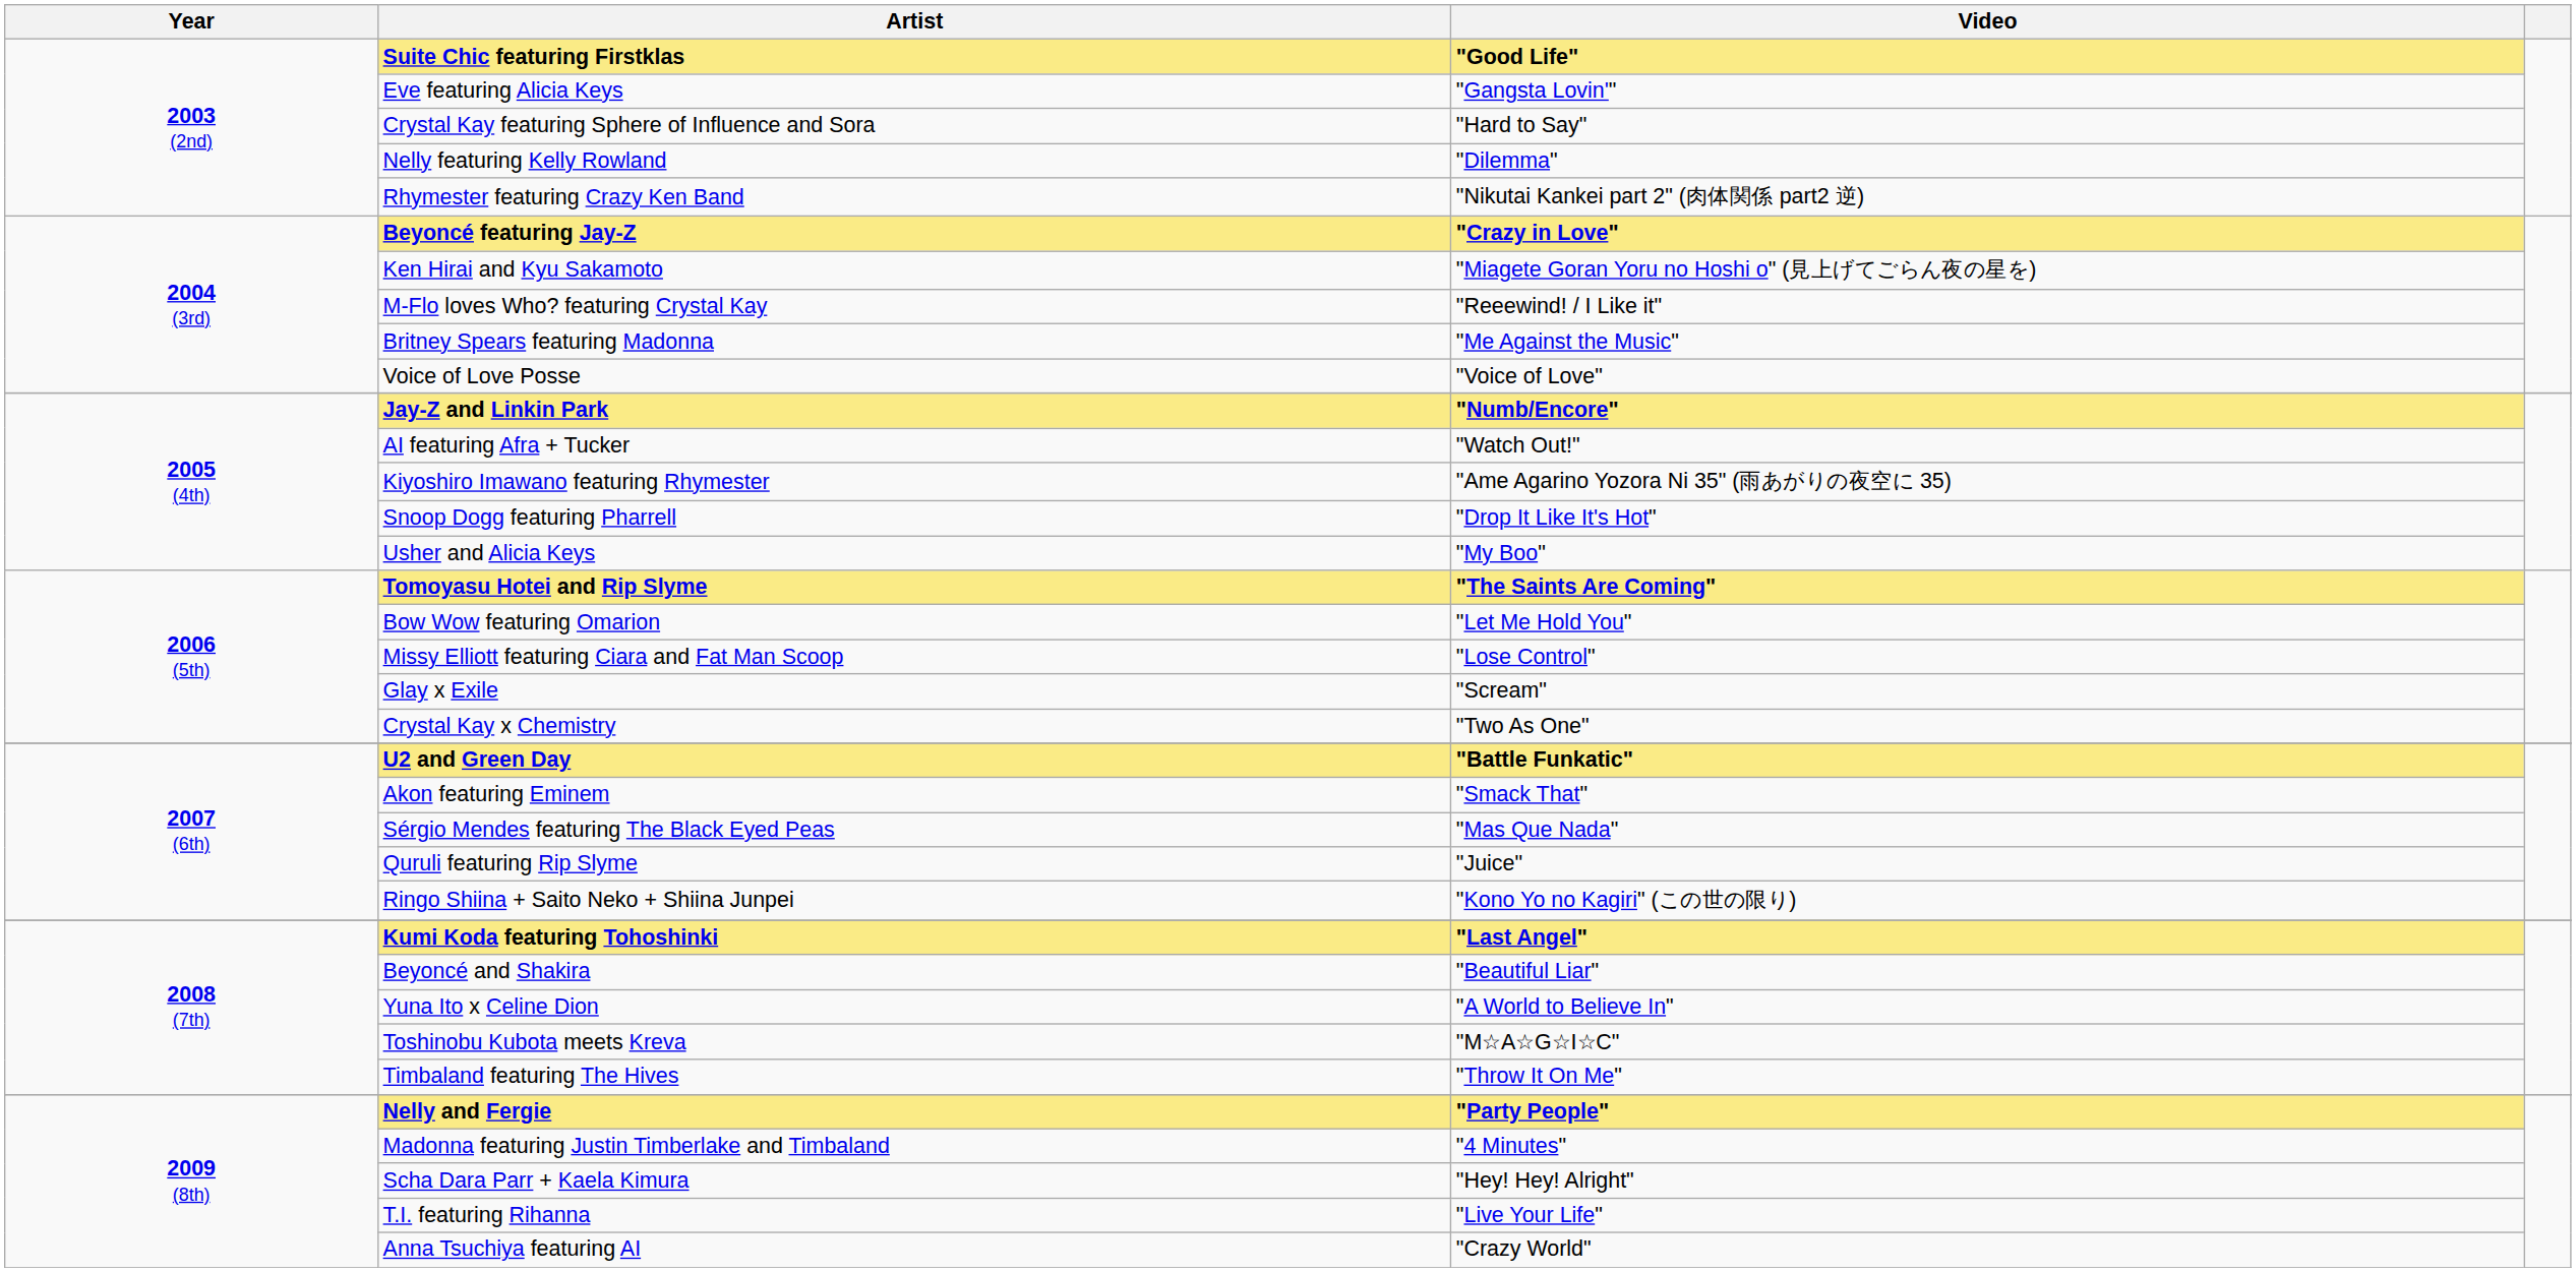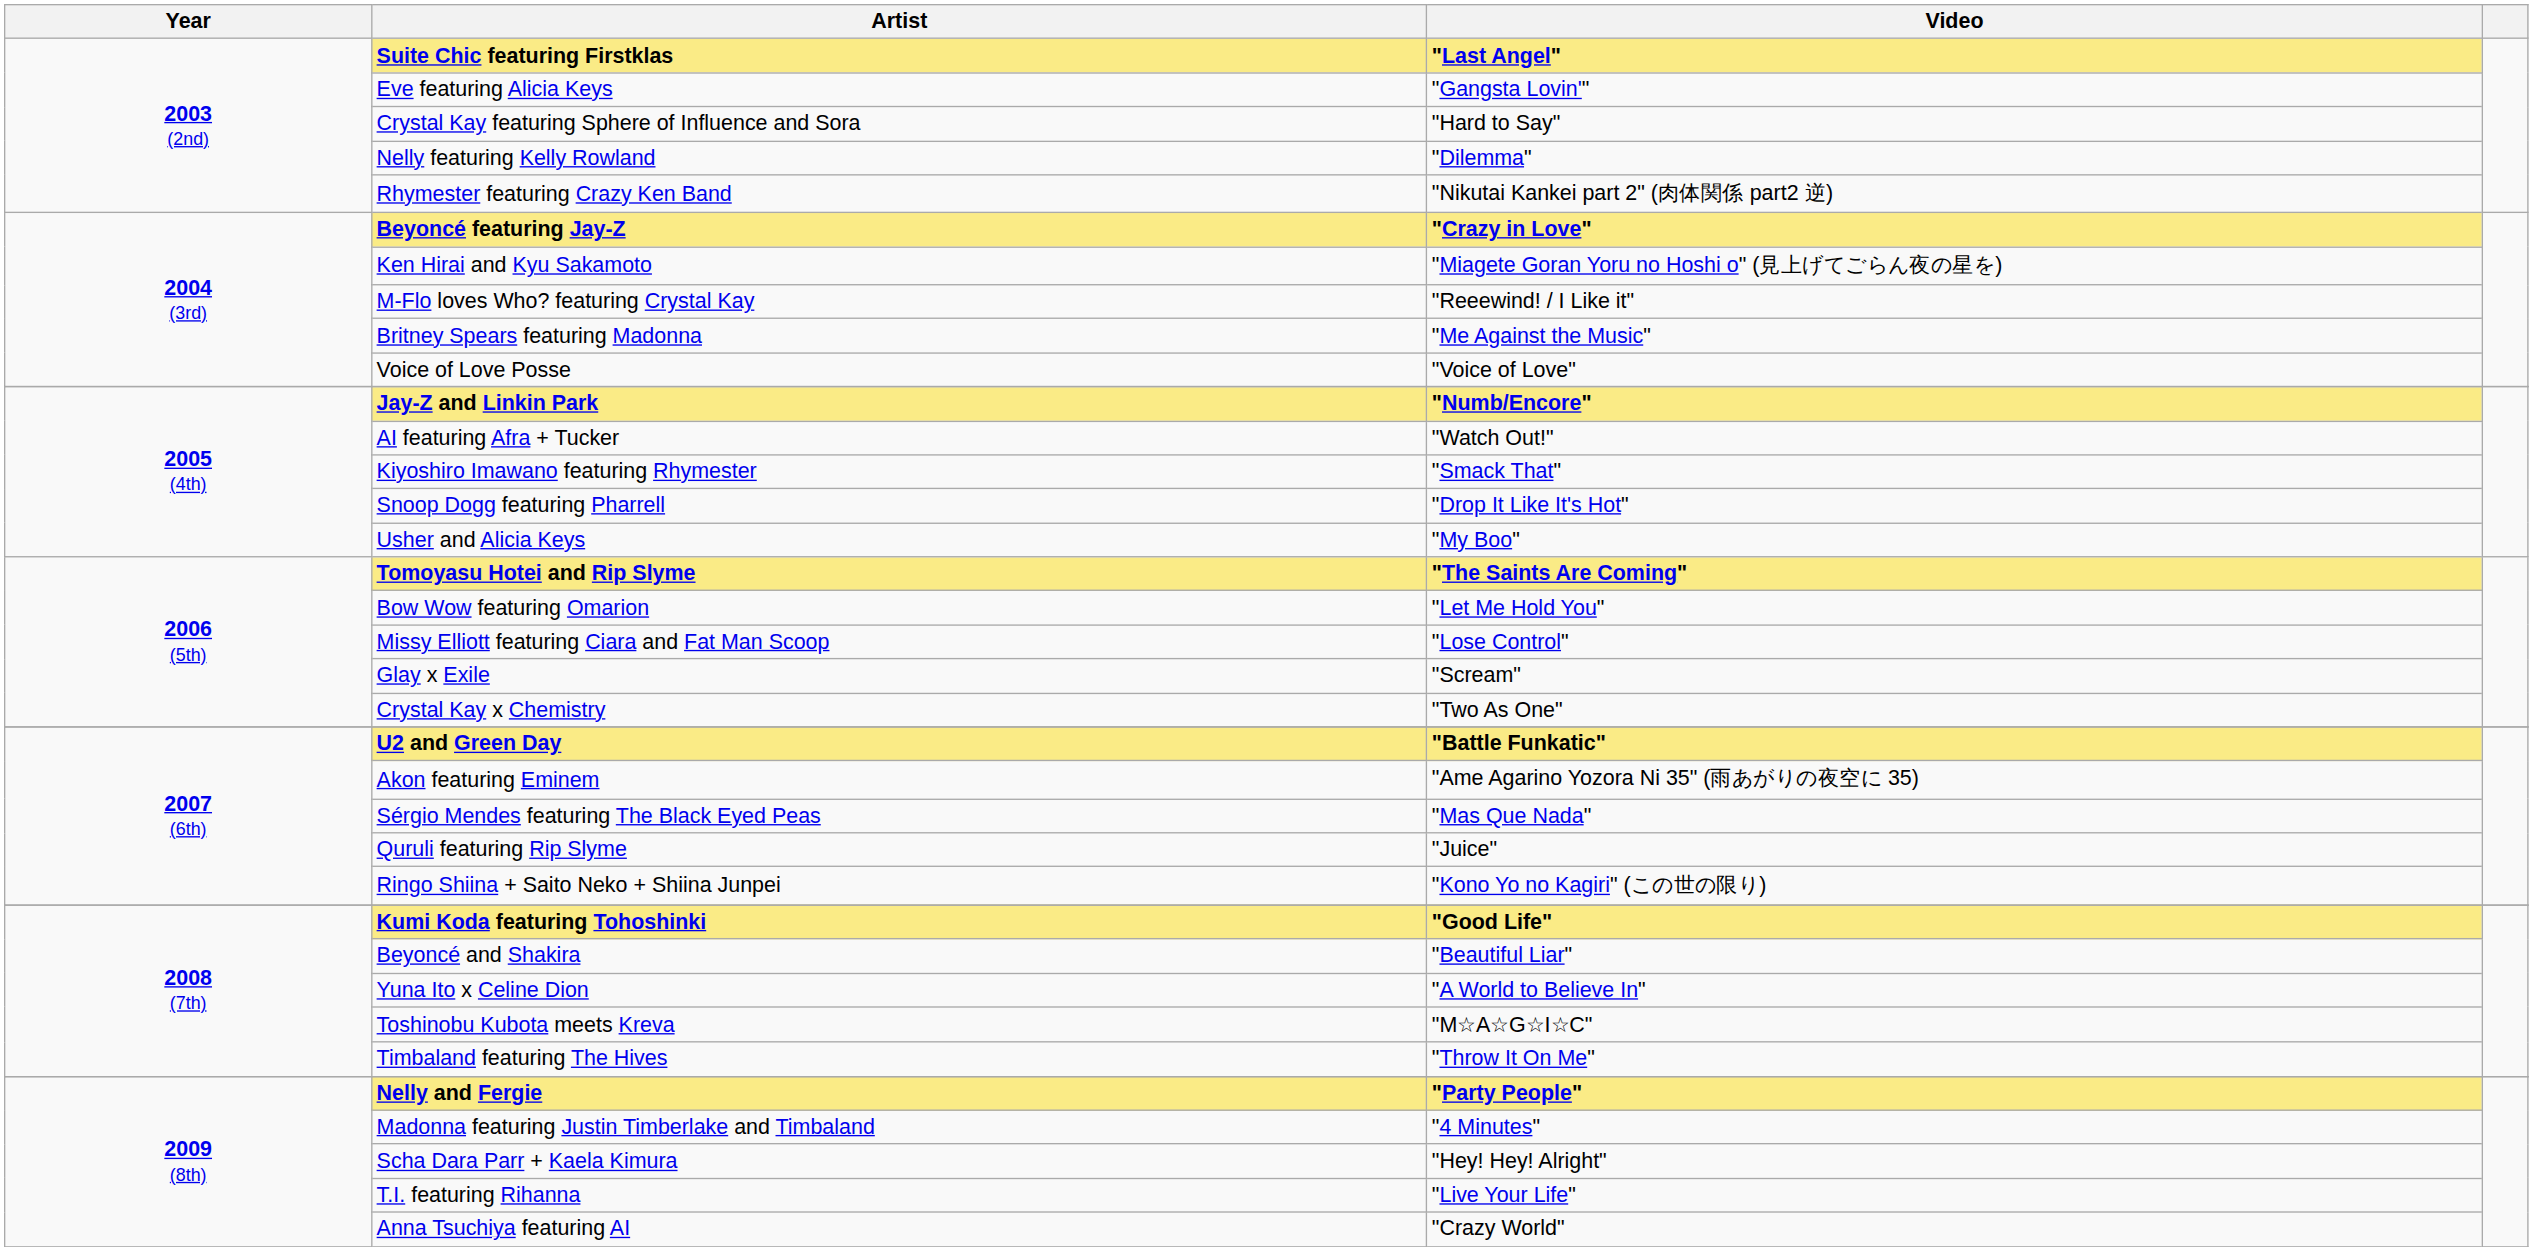Suite Chic featuring Firstklas | Video: "Good Life" -> "Last Angel"
Kiyoshiro Imawano featuring Rhymester | Video: "Ame Agarino Yozora Ni 35" (雨あがりの夜空に 35) -> "Smack That"
Akon featuring Eminem | Video: "Smack That" -> "Ame Agarino Yozora Ni 35" (雨あがりの夜空に 35)
Kumi Koda featuring Tohoshinki | Video: "Last Angel" -> "Good Life"
